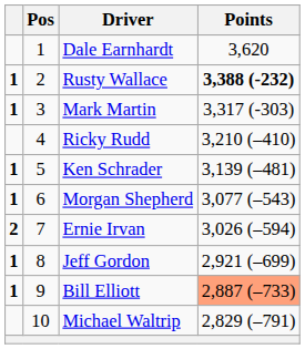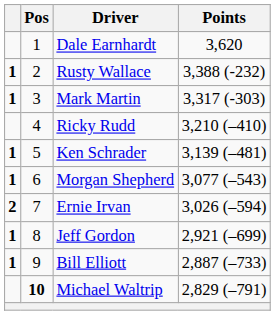Rusty Wallace | Points: bold -> normal
Bill Elliott | Points: lightsalmon background -> no background
Michael Waltrip | Pos: normal -> bold
